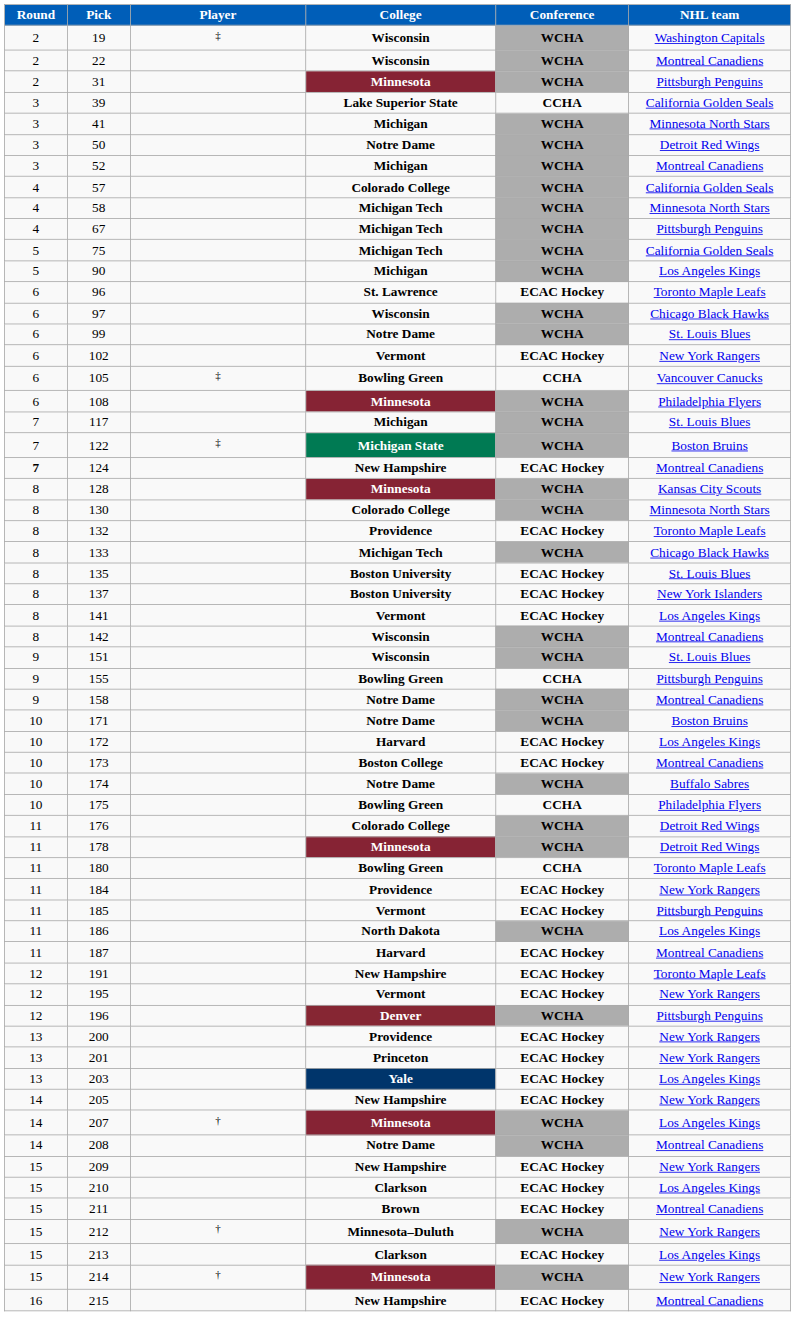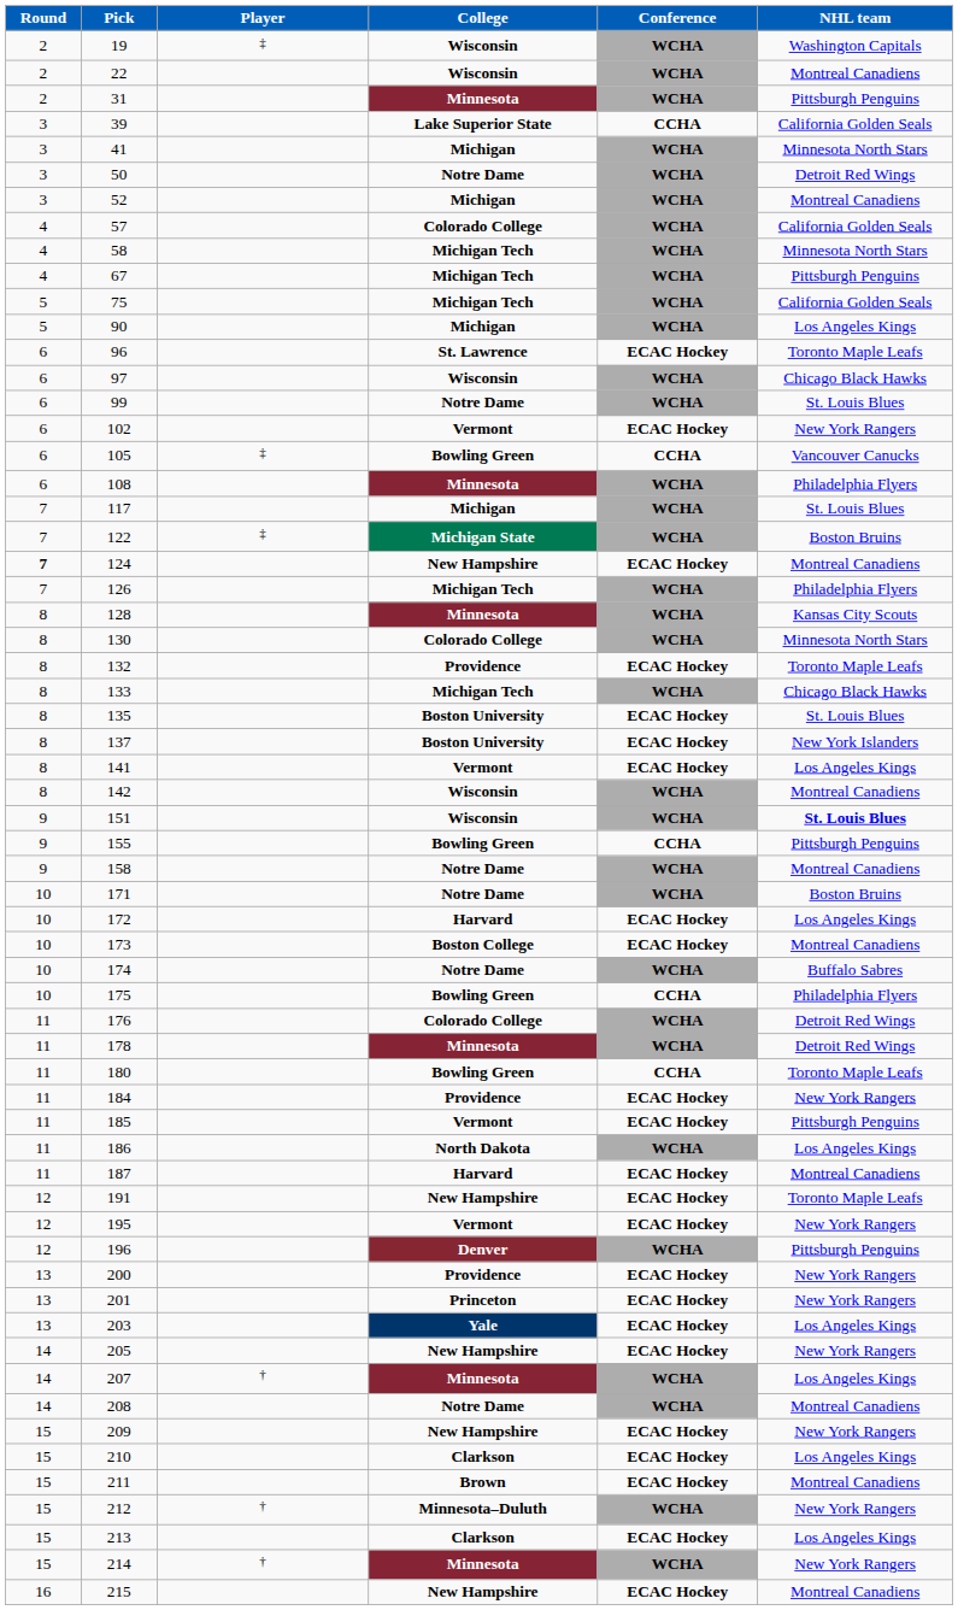+ row: 7 | 126 | Michigan Tech | WCHA | Philadelphia Flyers
151 | NHL team: normal -> bold
